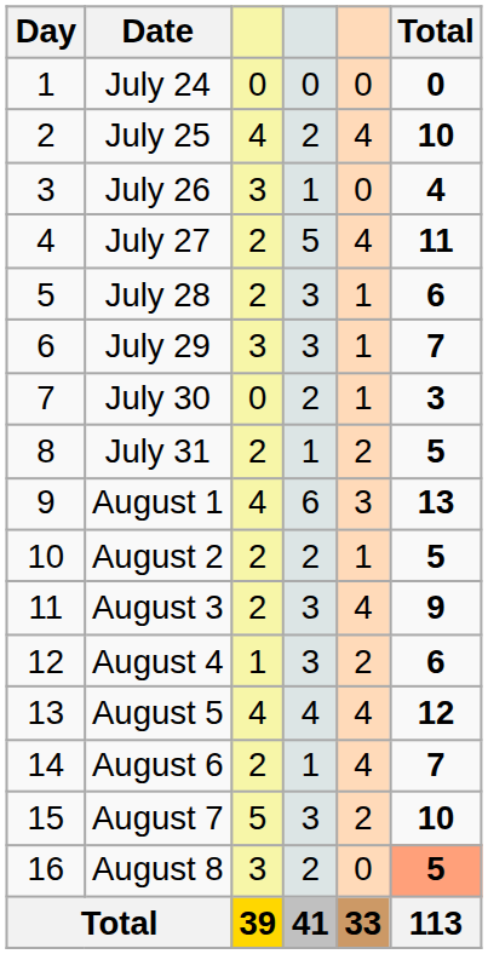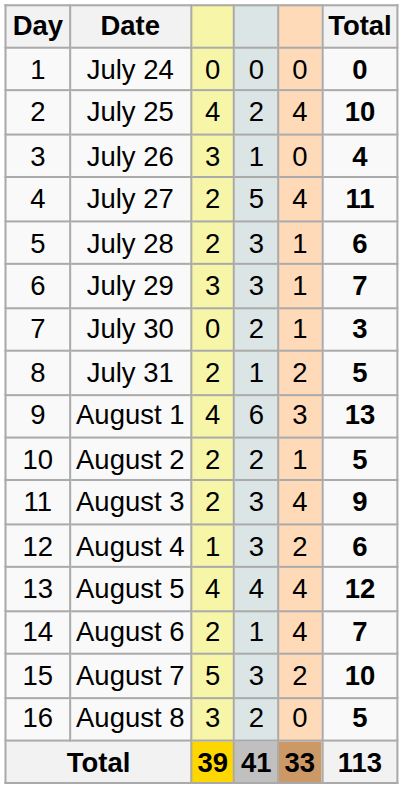August 8 | Total: lightsalmon background -> no background
